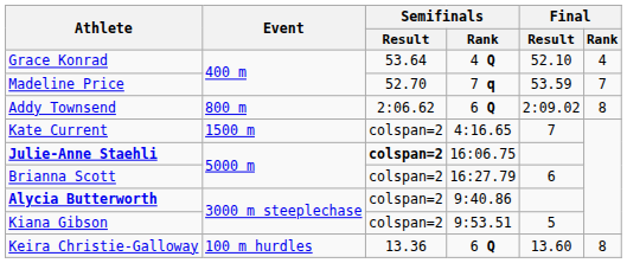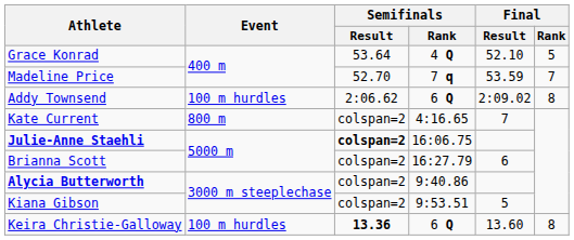Grace Konrad | Final / Rank: 4 -> 5
Addy Townsend | Event: 800 m -> 100 m hurdles
Kate Current | Event: 1500 m -> 800 m
Keira Christie-Galloway | Semifinals / Result: normal -> bold
